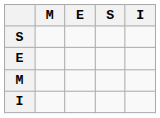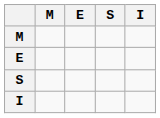row 2 | column 1: S -> M
row 4 | column 1: M -> S
